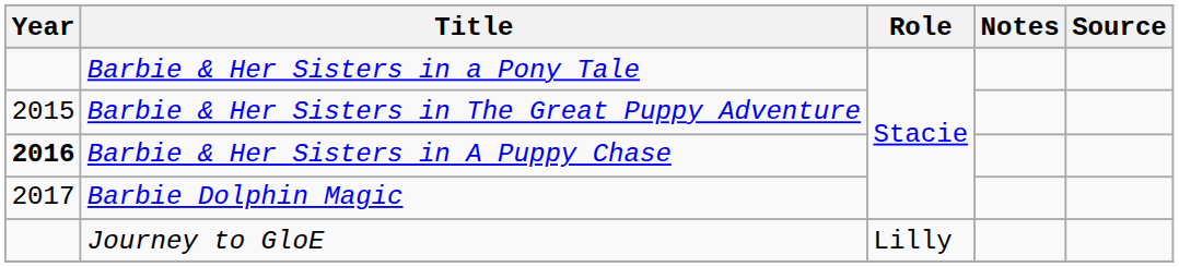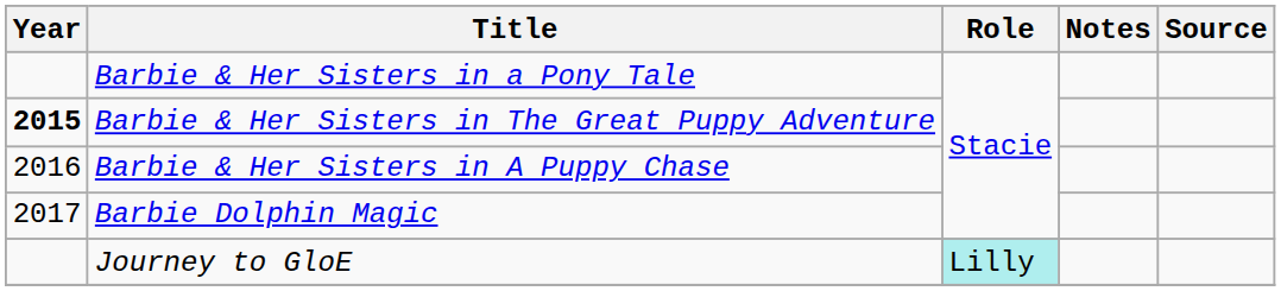Barbie & Her Sisters in The Great Puppy Adventure | Year: normal -> bold
Barbie & Her Sisters in A Puppy Chase | Year: bold -> normal
Journey to GloE | Role: no background -> paleturquoise background
